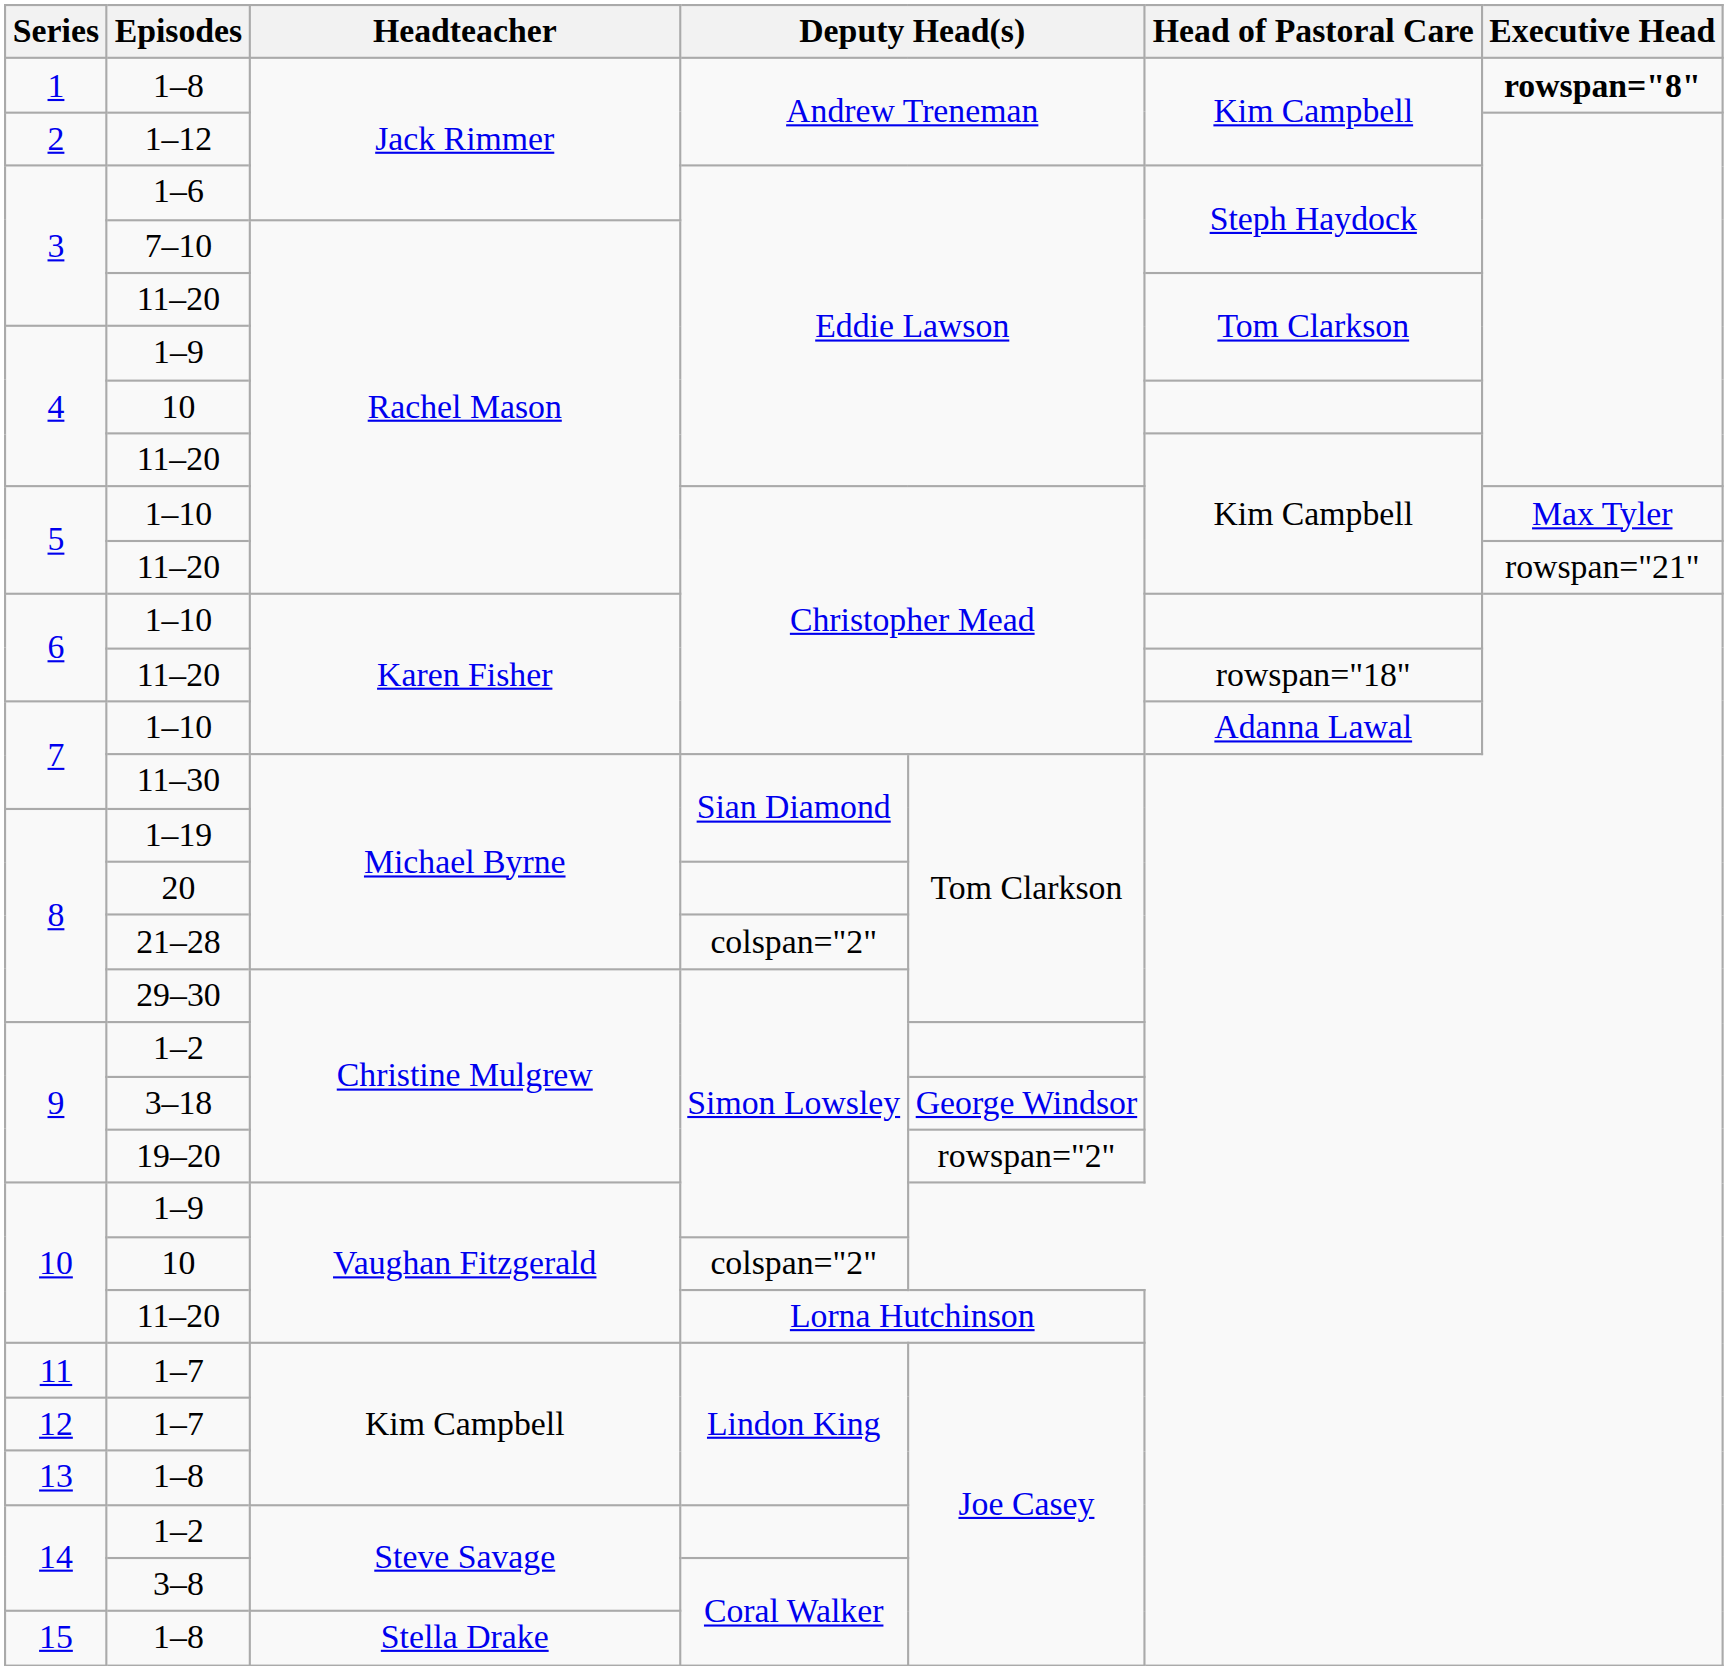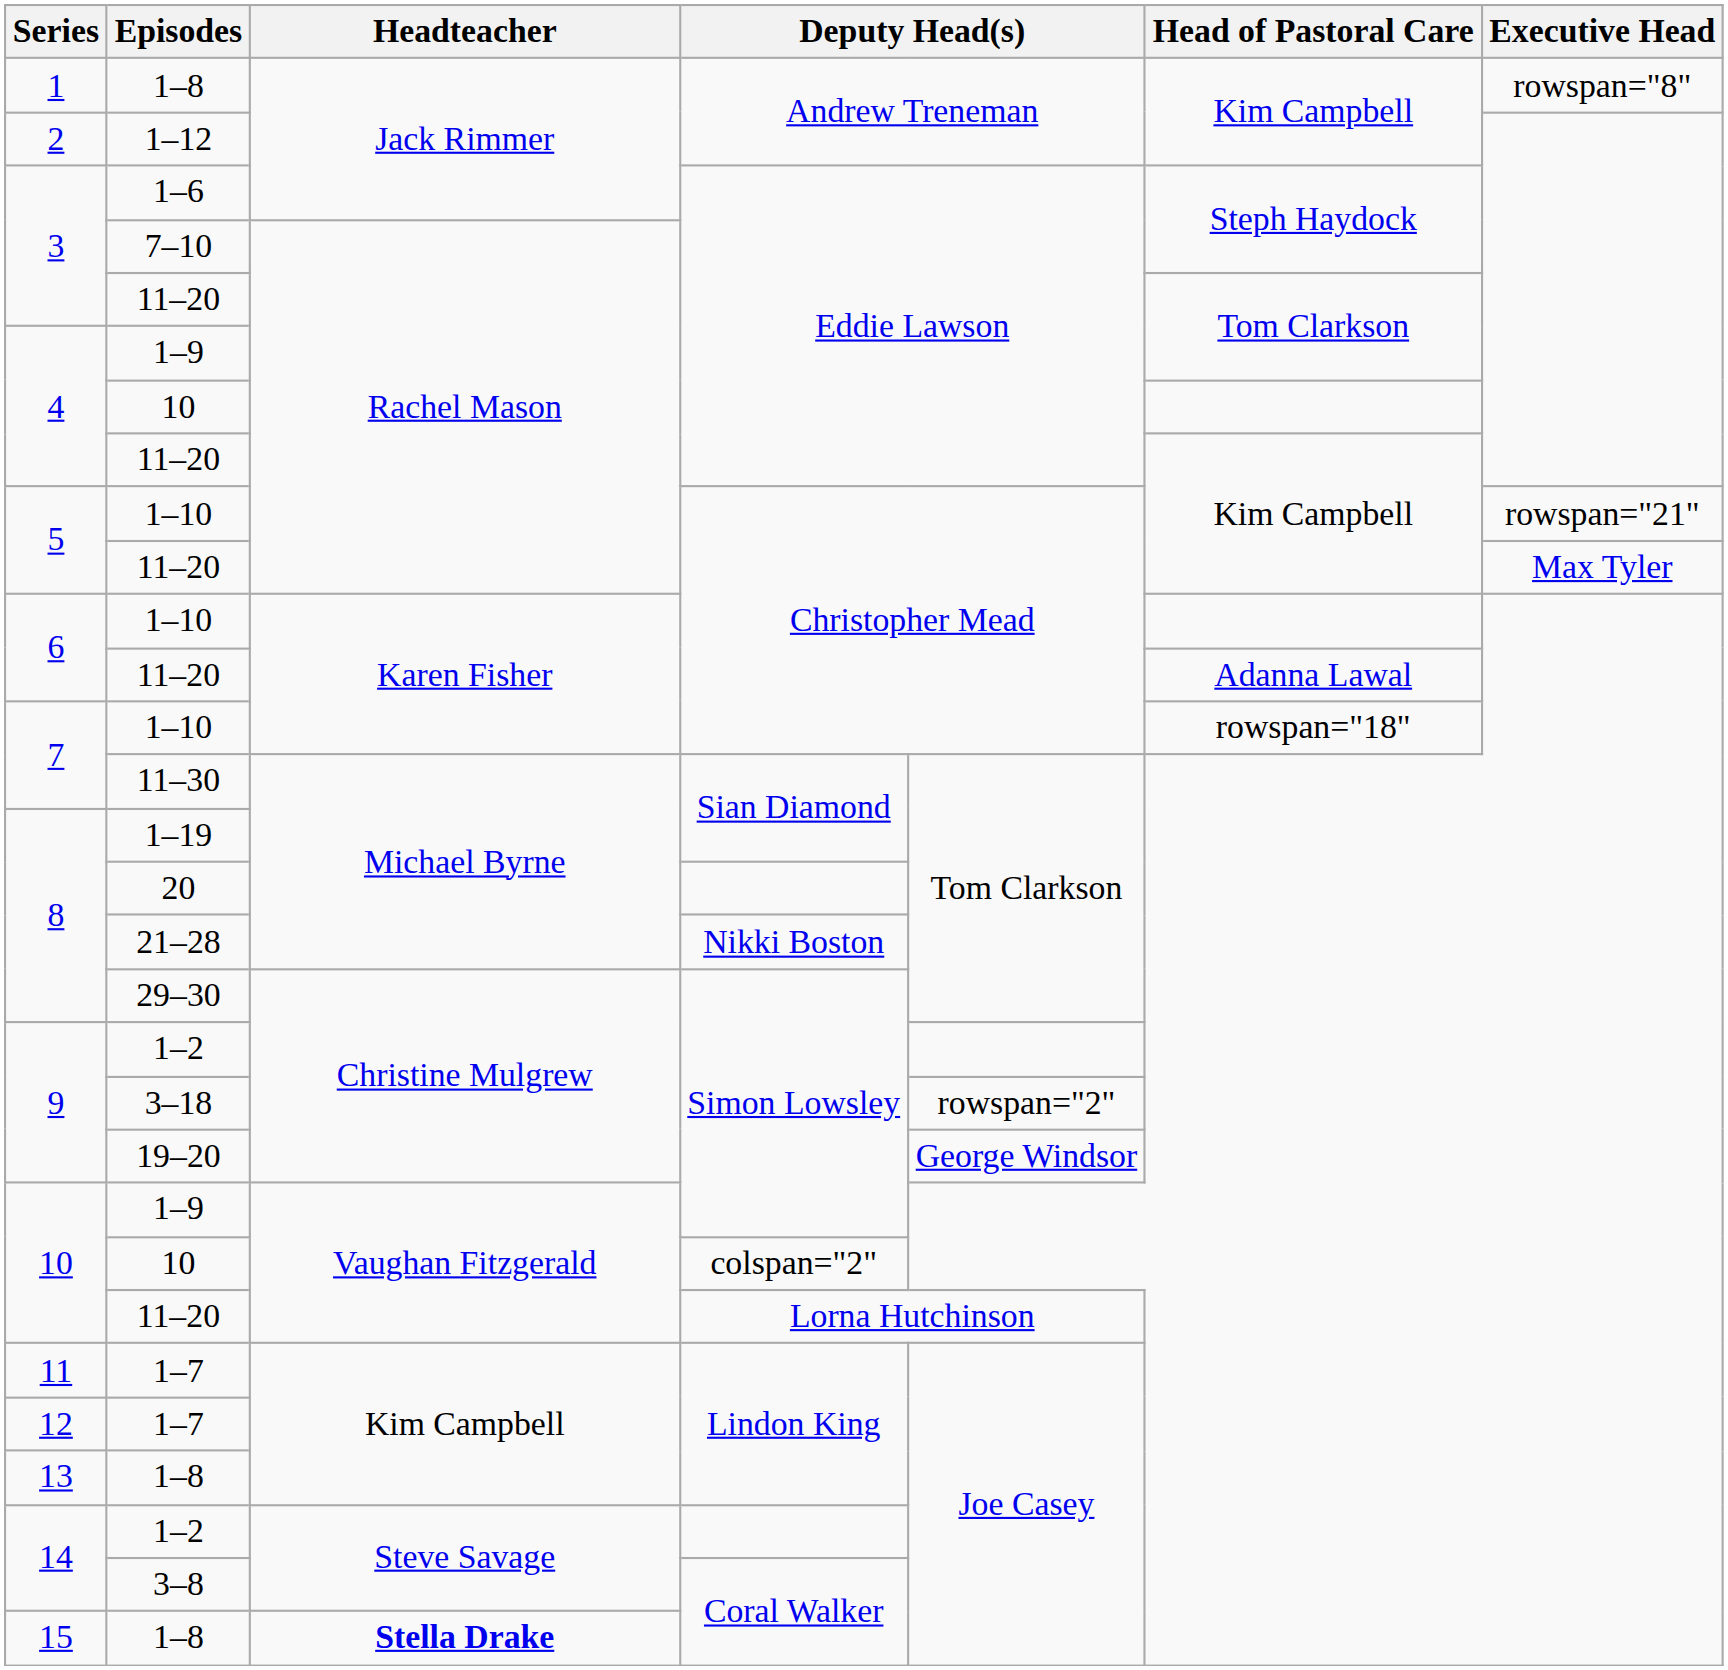1 / 1–8 | Executive Head: bold -> normal
5 / 1–10 | Executive Head: Max Tyler -> rowspan="21"
5 / 11–20 | Executive Head: rowspan="21" -> Max Tyler
6 / 11–20 | Head of Pastoral Care: rowspan="18" -> Adanna Lawal
7 / 1–10 | Head of Pastoral Care: Adanna Lawal -> rowspan="18"
21–28 | column 4: colspan="2" -> Nikki Boston
3–18 | column 5: George Windsor -> rowspan="2"
19–20 | column 5: rowspan="2" -> George Windsor
15 / 1–8 | Headteacher: normal -> bold
